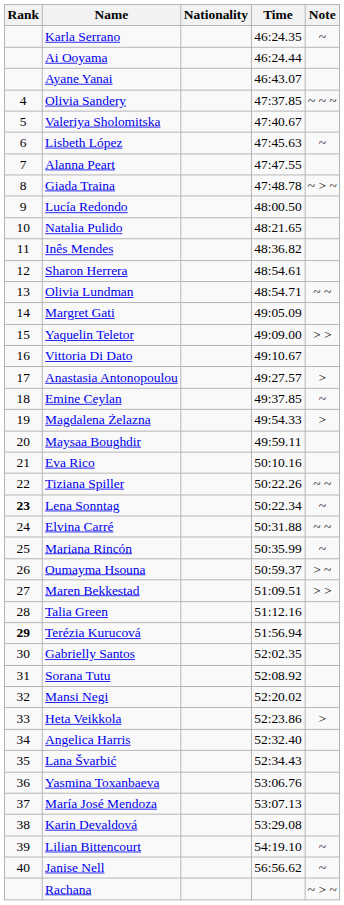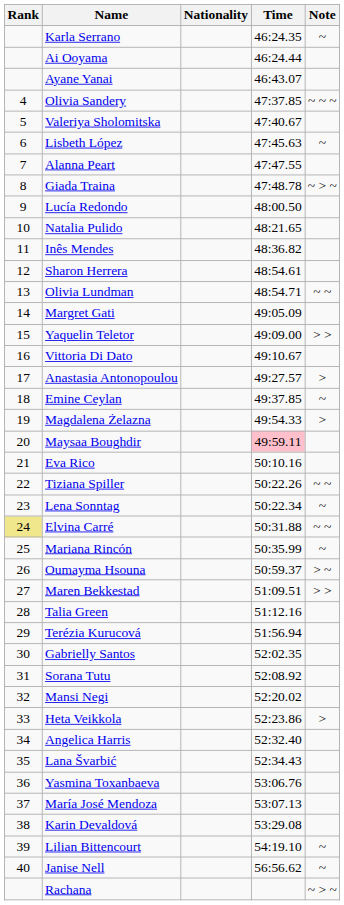Maysaa Boughdir | Time: no background -> pink background
Lena Sonntag | Rank: bold -> normal
Elvina Carré | Rank: no background -> khaki background
Terézia Kurucová | Rank: bold -> normal
